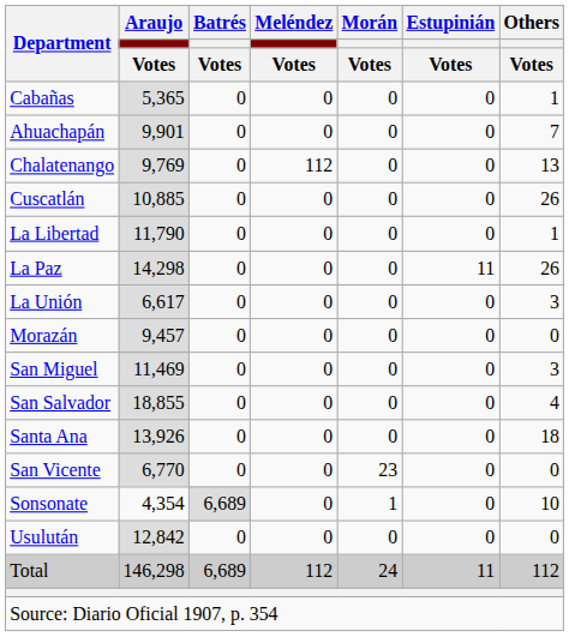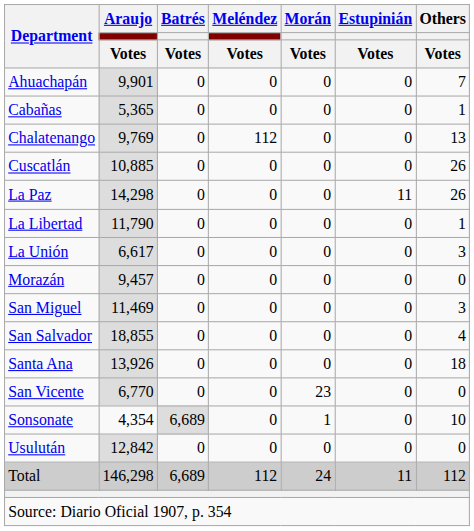rows swapped: Ahuachapán <-> Cabañas
rows swapped: La Libertad <-> La Paz
